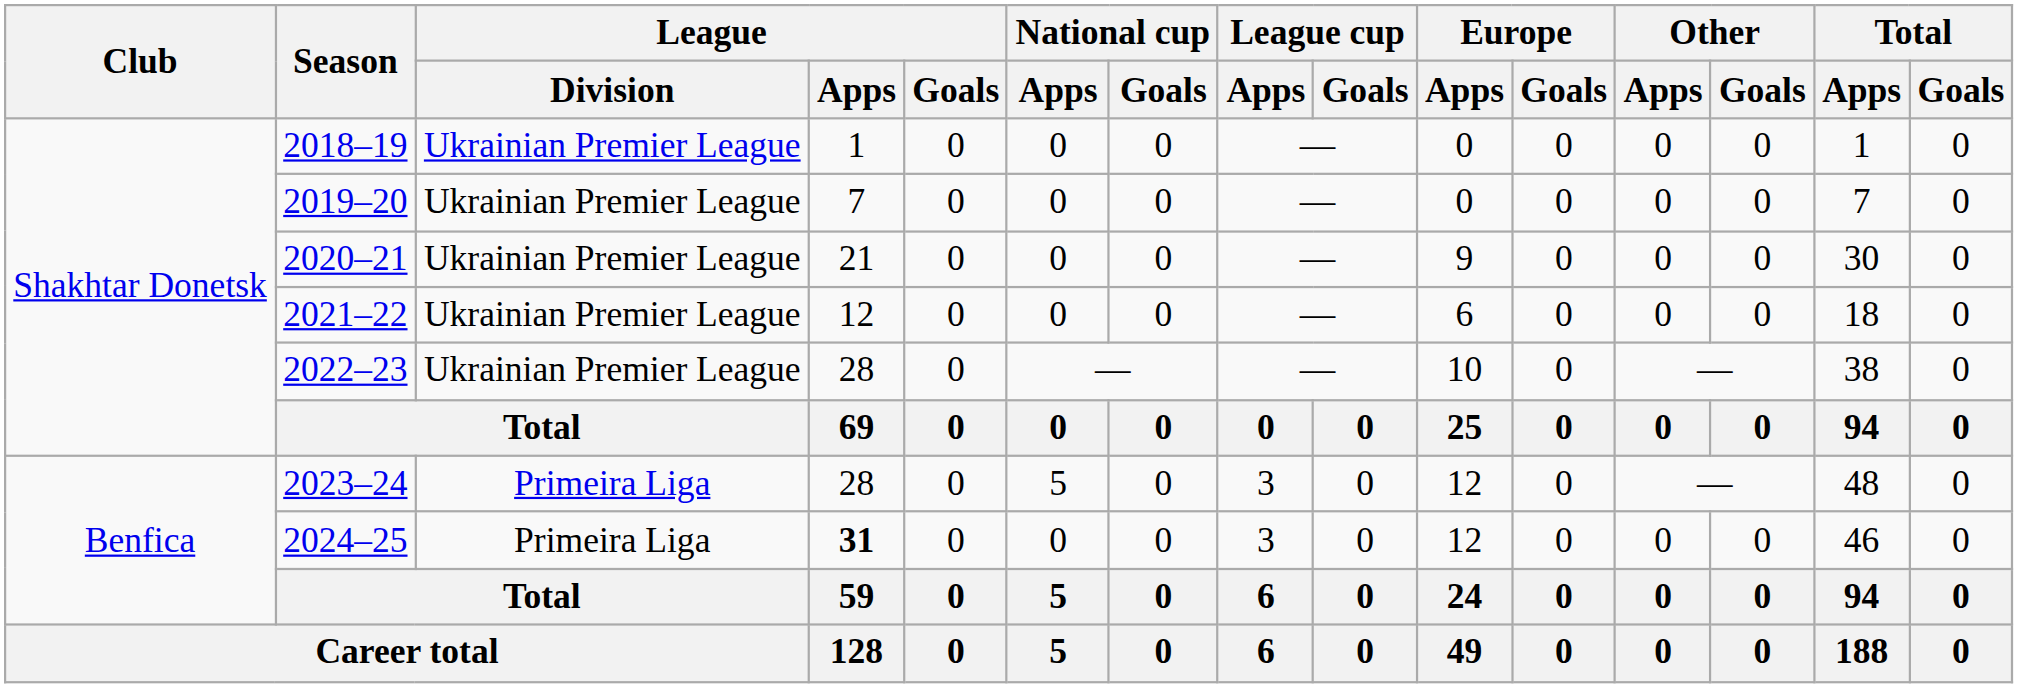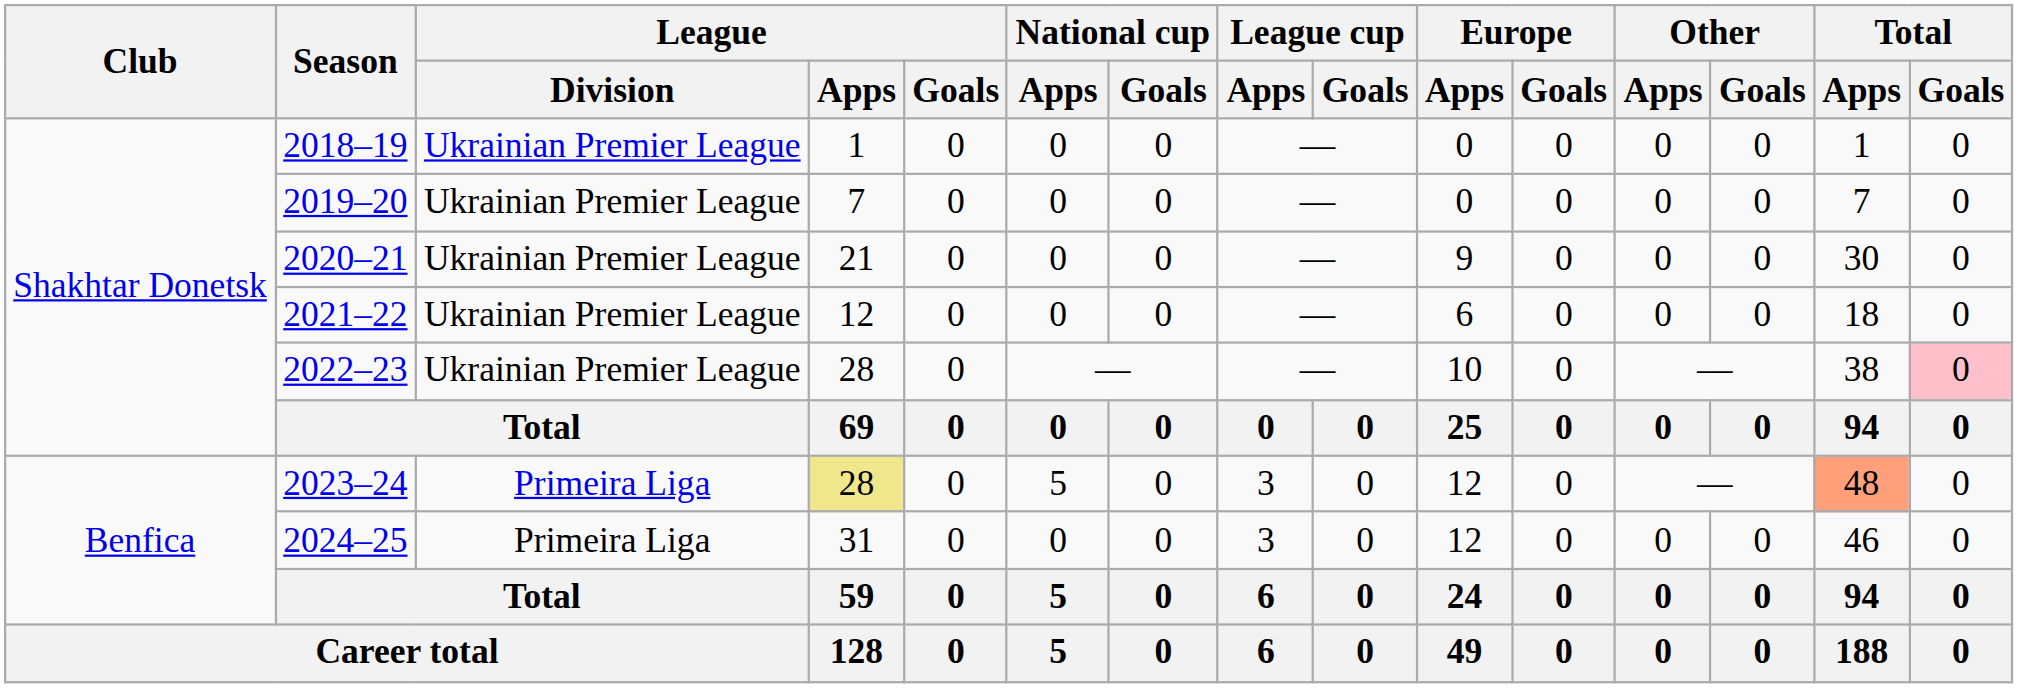2022–23 | Total / Goals: no background -> pink background
2023–24 | League / Apps: no background -> khaki background
2023–24 | Total / Apps: no background -> lightsalmon background
2024–25 | League / Apps: bold -> normal
